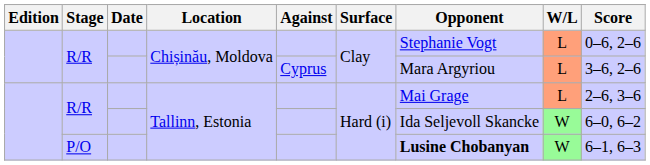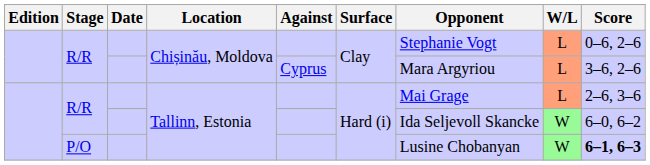P/O | Opponent: bold -> normal
P/O | Score: normal -> bold
